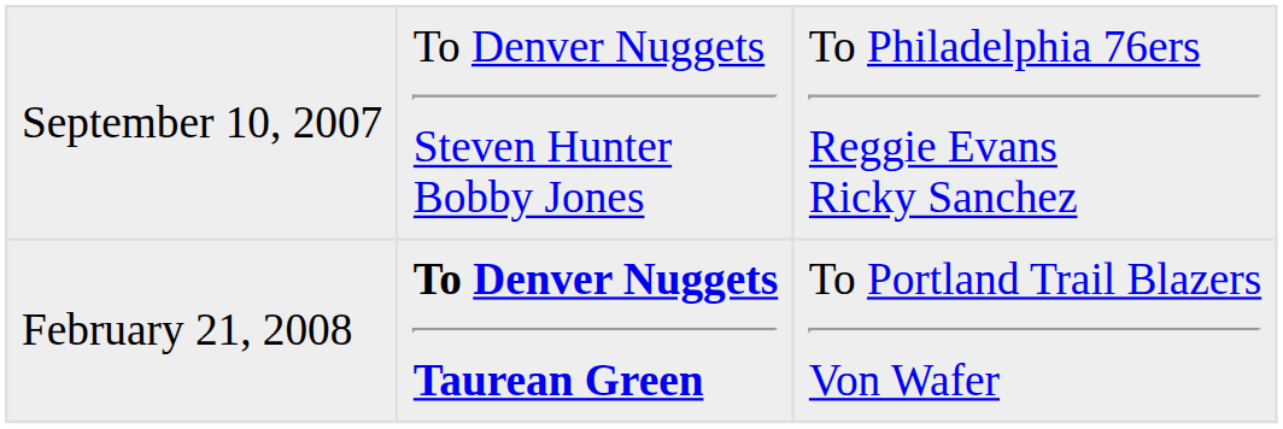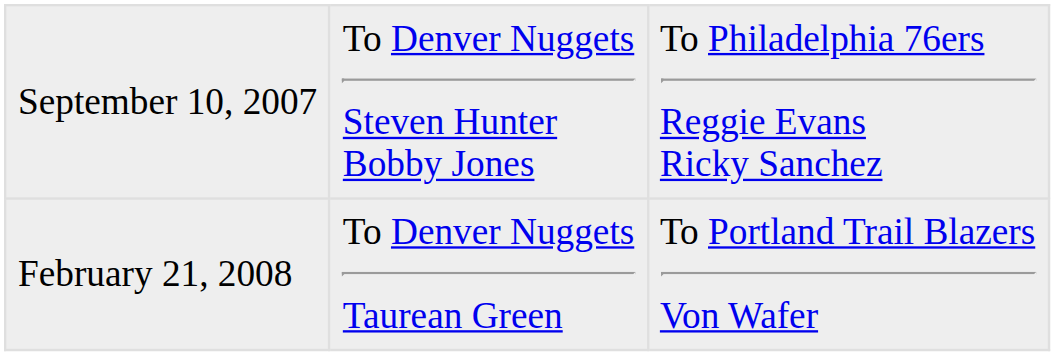February 21, 2008 | column 2: bold -> normal
